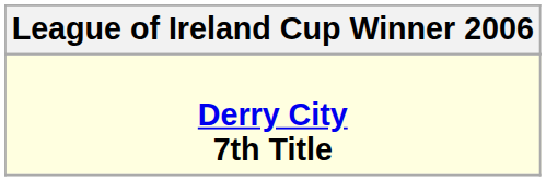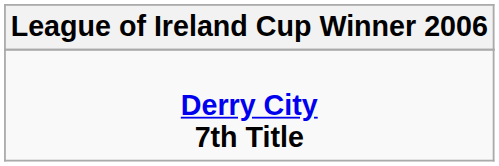row 2 | column 1: lightyellow background -> no background
